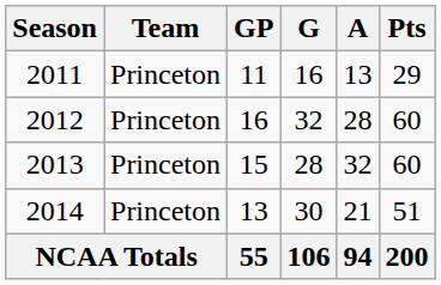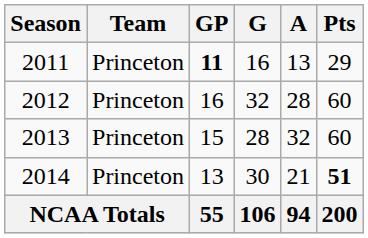2011 | GP: normal -> bold
2014 | Pts: normal -> bold
